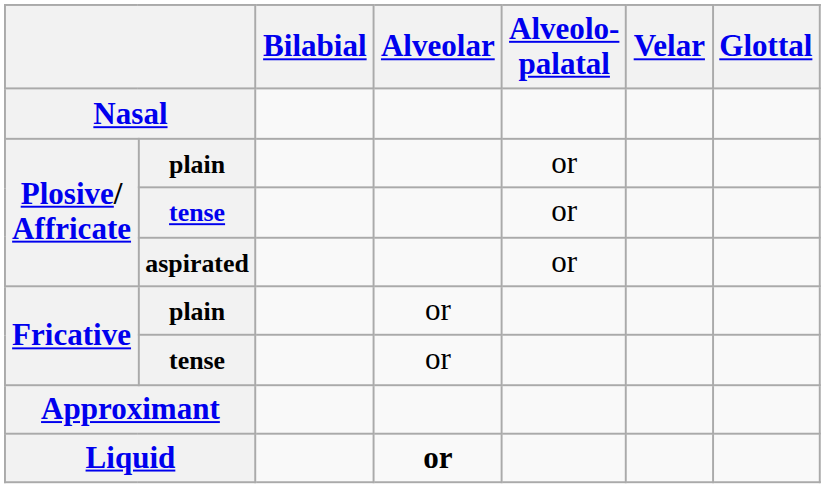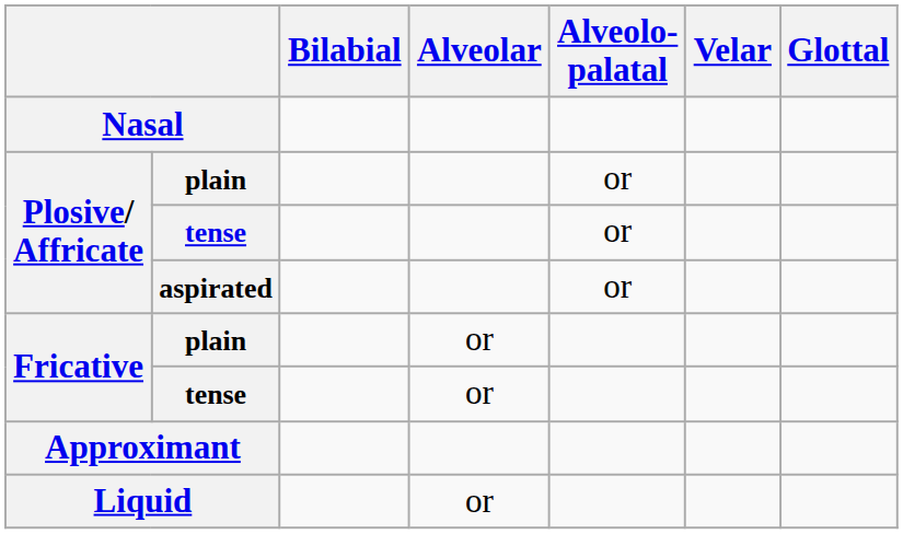Liquid | Alveolar: bold -> normal
